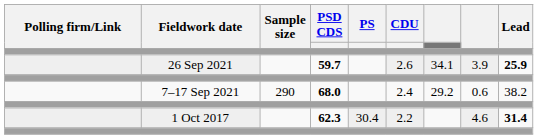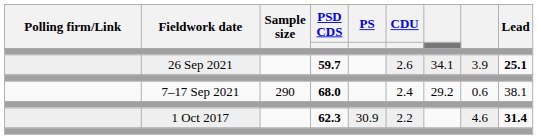26 Sep 2021 | Lead: 25.9 -> 25.1
7–17 Sep 2021 | Lead: 38.2 -> 38.1
1 Oct 2017 | PS: 30.4 -> 30.9
